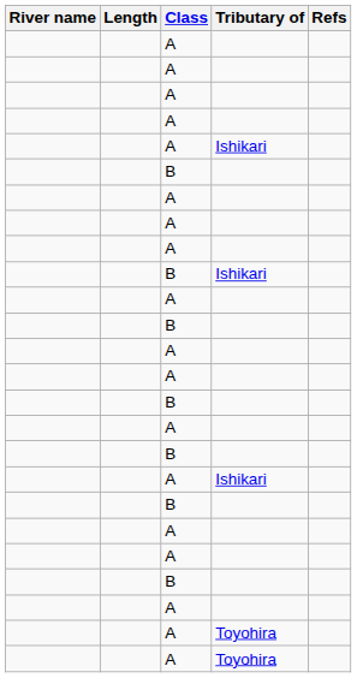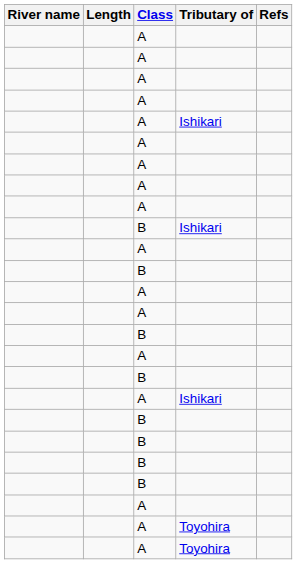row 7 | Class: B -> A
row 21 | Class: A -> B
row 22 | Class: A -> B
